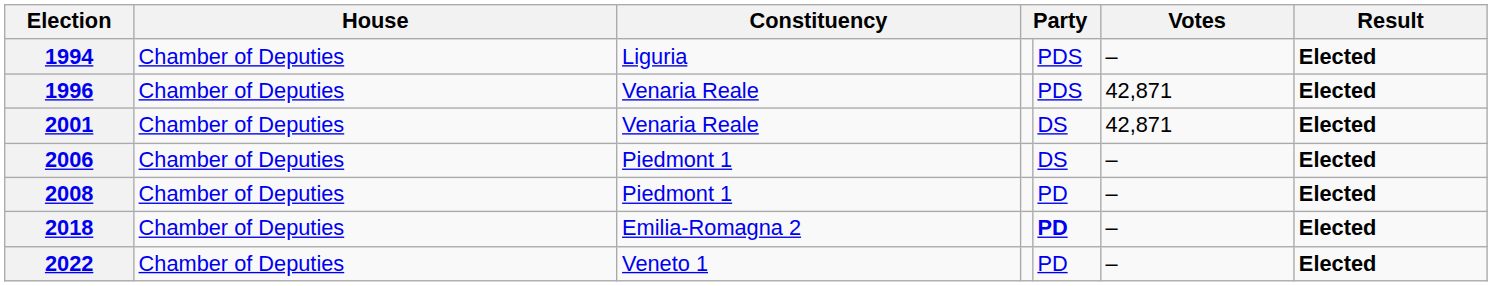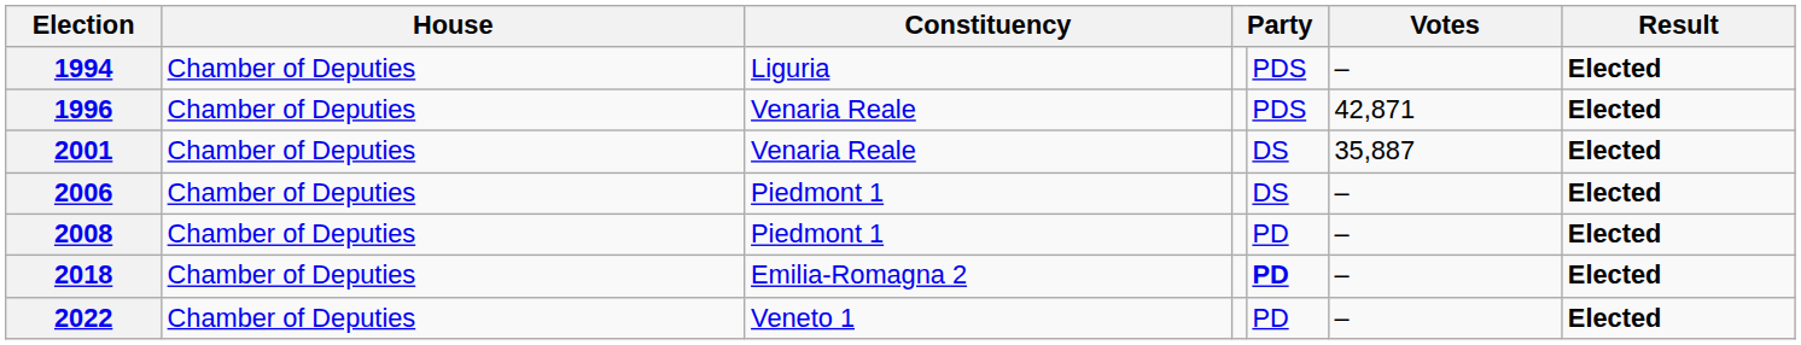2001 | Votes: 42,871 -> 35,887
